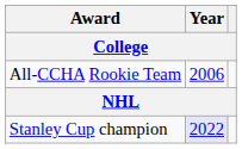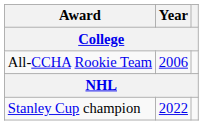Stanley Cup champion | Year: lavender background -> no background
